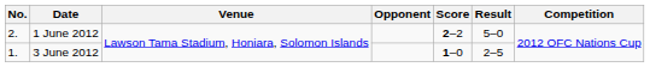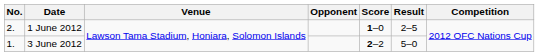1 June 2012 | Score: 2–2 -> 1–0
1 June 2012 | Result: 5–0 -> 2–5
3 June 2012 | Score: 1–0 -> 2–2
3 June 2012 | Result: 2–5 -> 5–0
